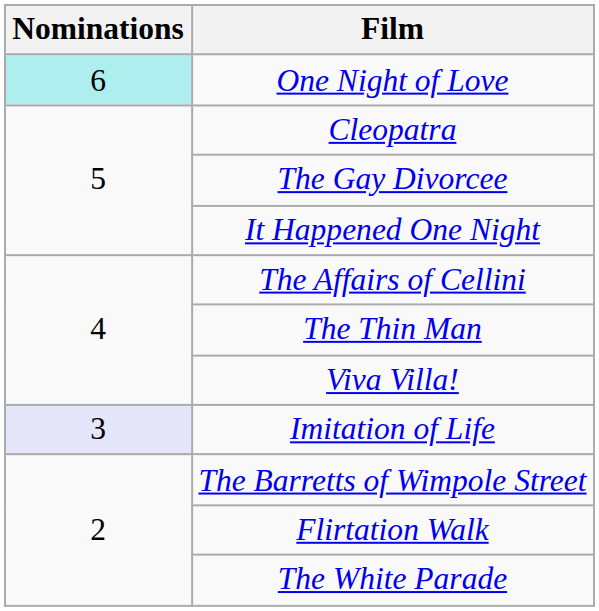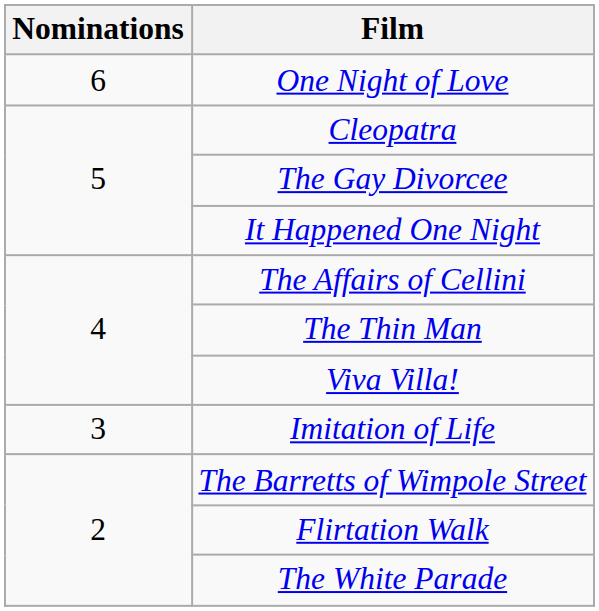One Night of Love | Nominations: paleturquoise background -> no background
Imitation of Life | Nominations: lavender background -> no background
